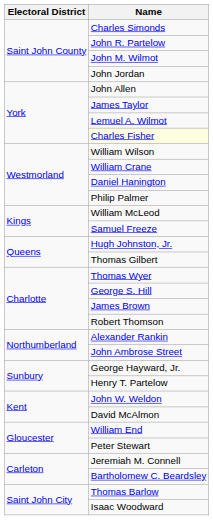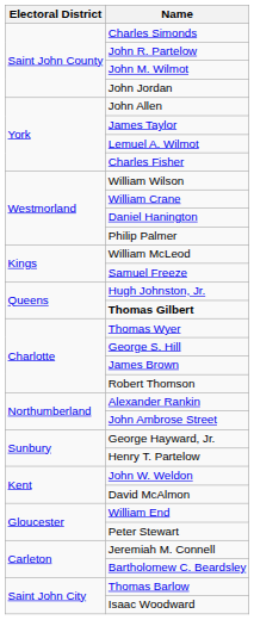Charles Fisher | Name: lightyellow background -> no background
Thomas Gilbert | Name: normal -> bold
